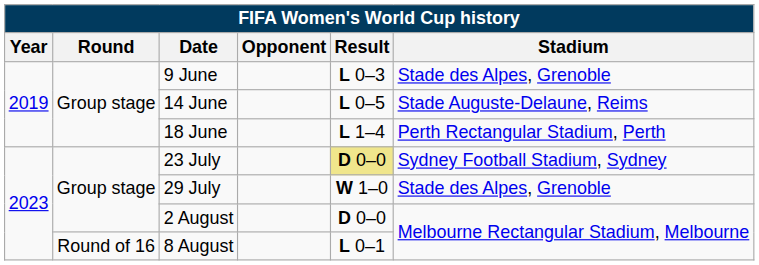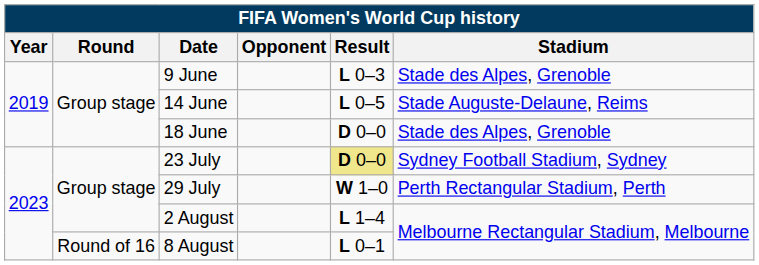18 June | Result: L 1–4 -> D 0–0
18 June | Stadium: Perth Rectangular Stadium, Perth -> Stade des Alpes, Grenoble
29 July | Stadium: Stade des Alpes, Grenoble -> Perth Rectangular Stadium, Perth
2 August | Result: D 0–0 -> L 1–4
